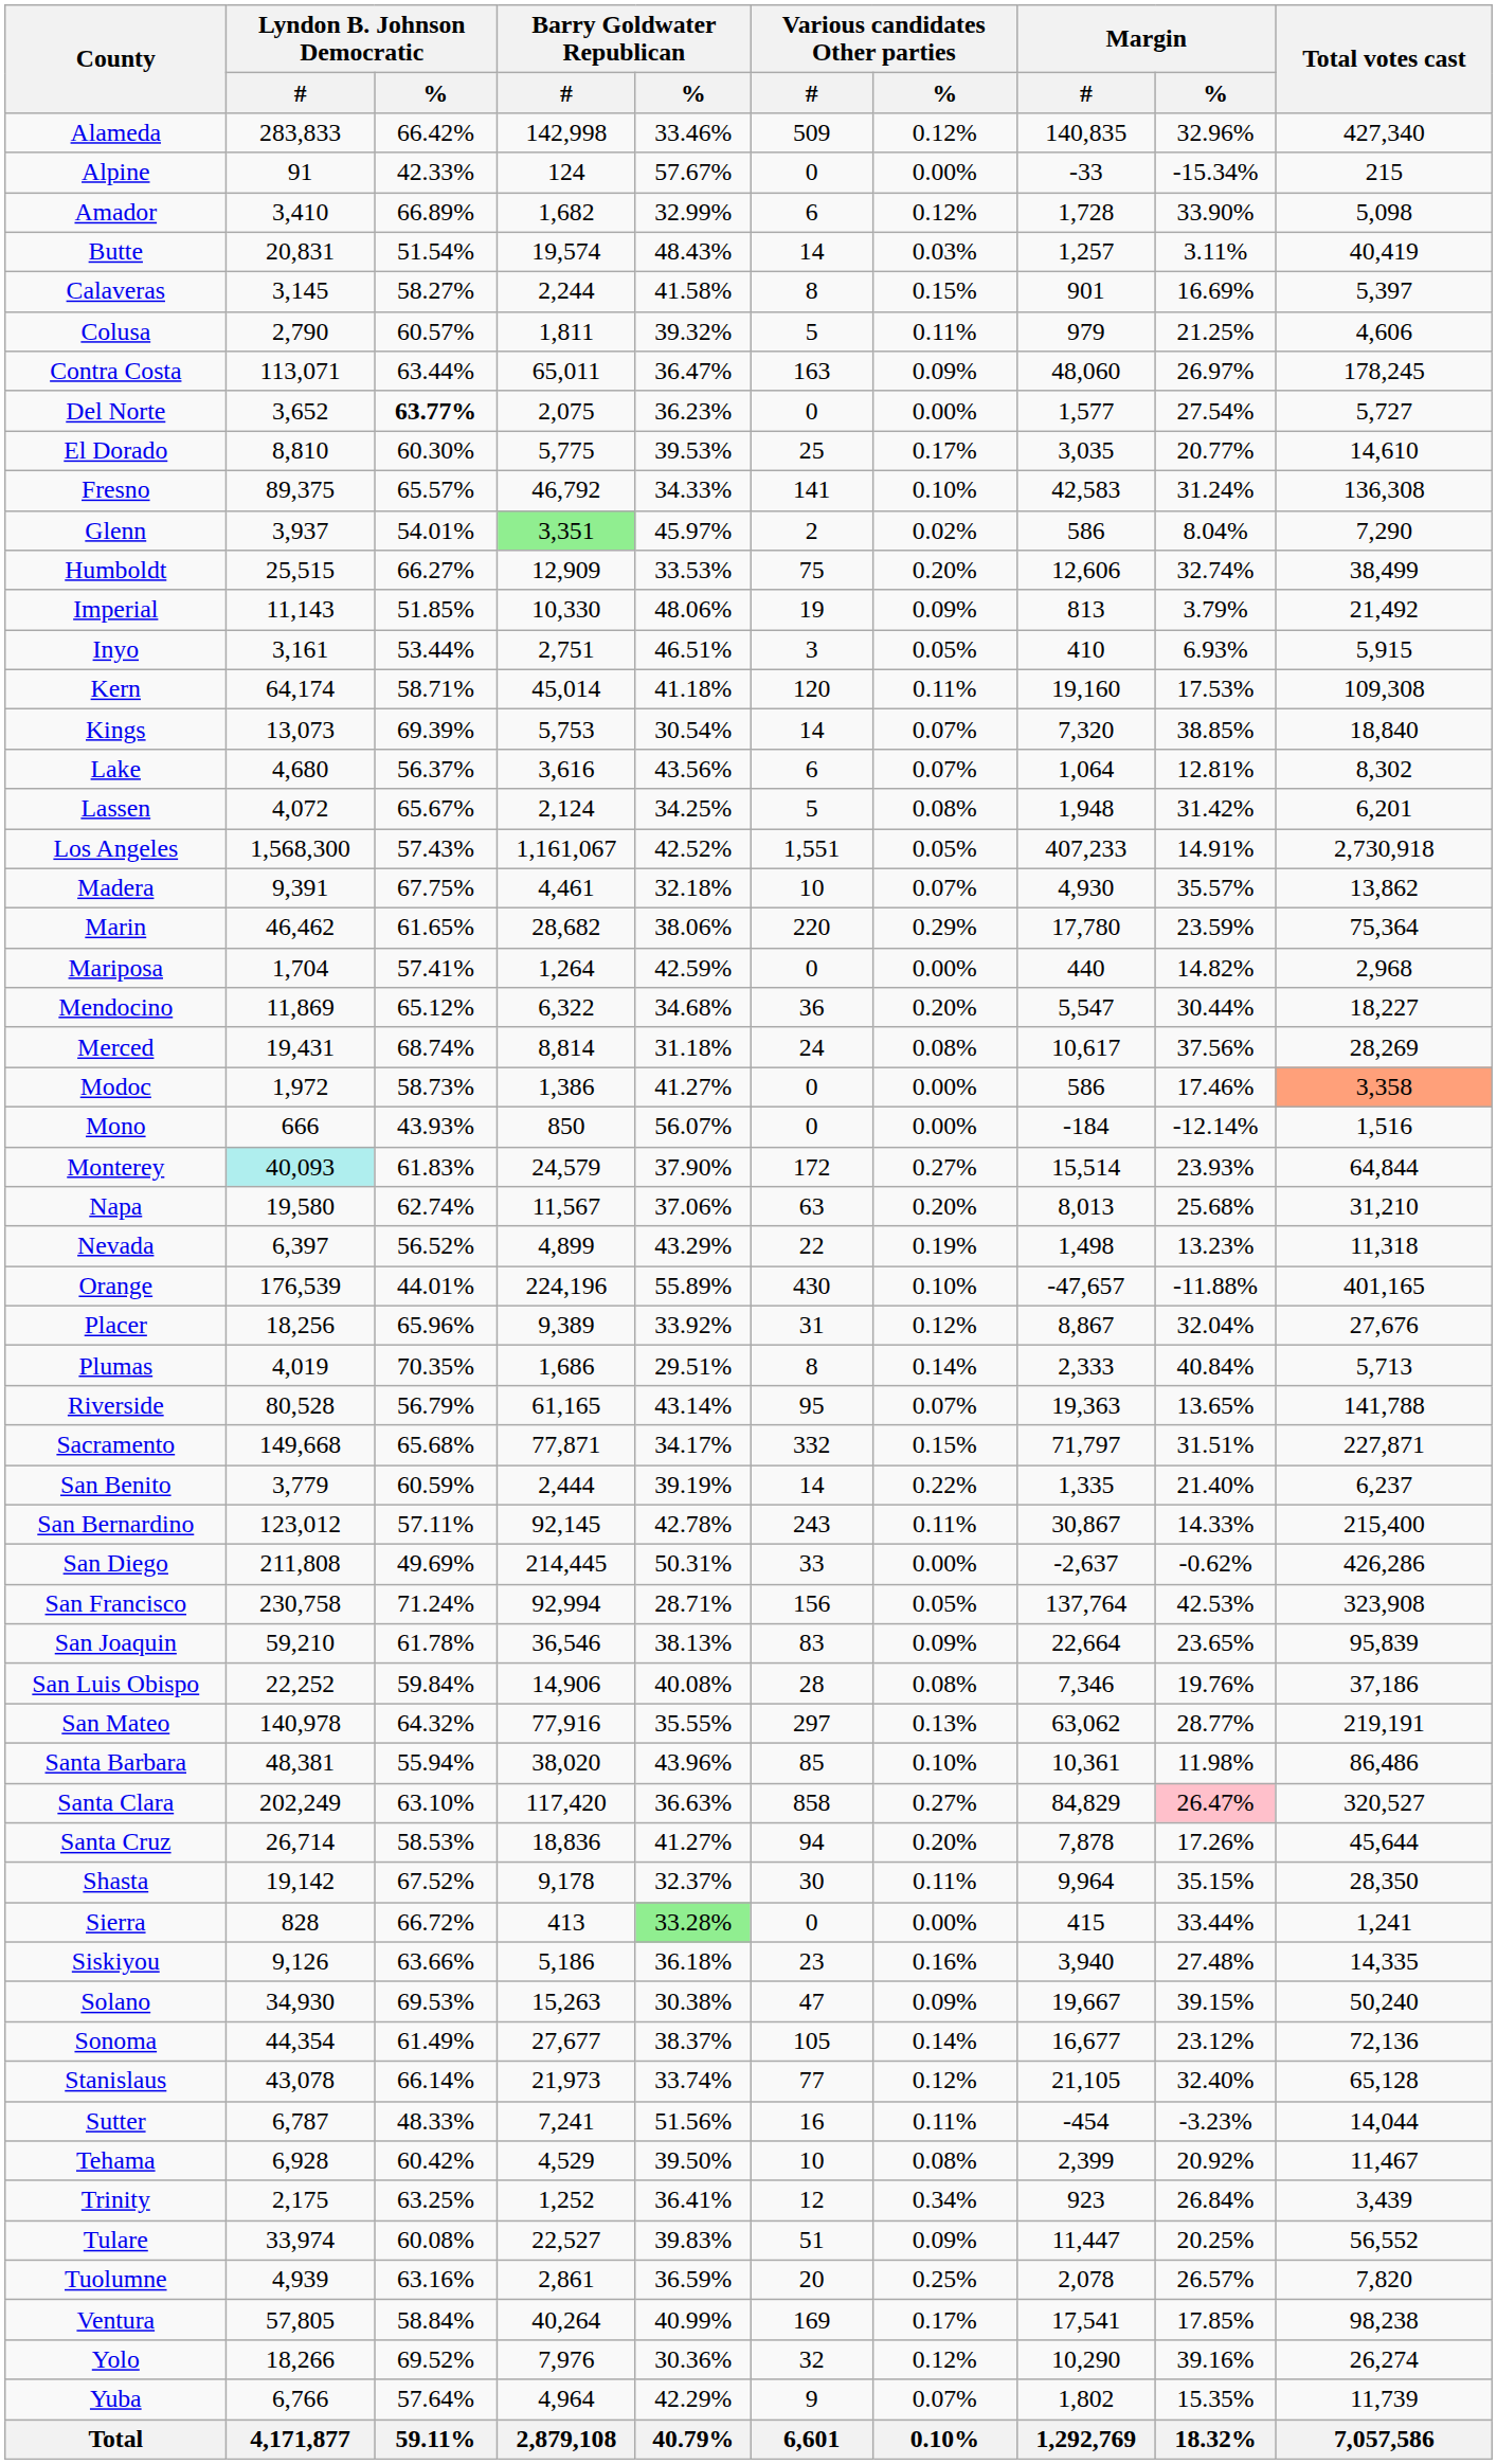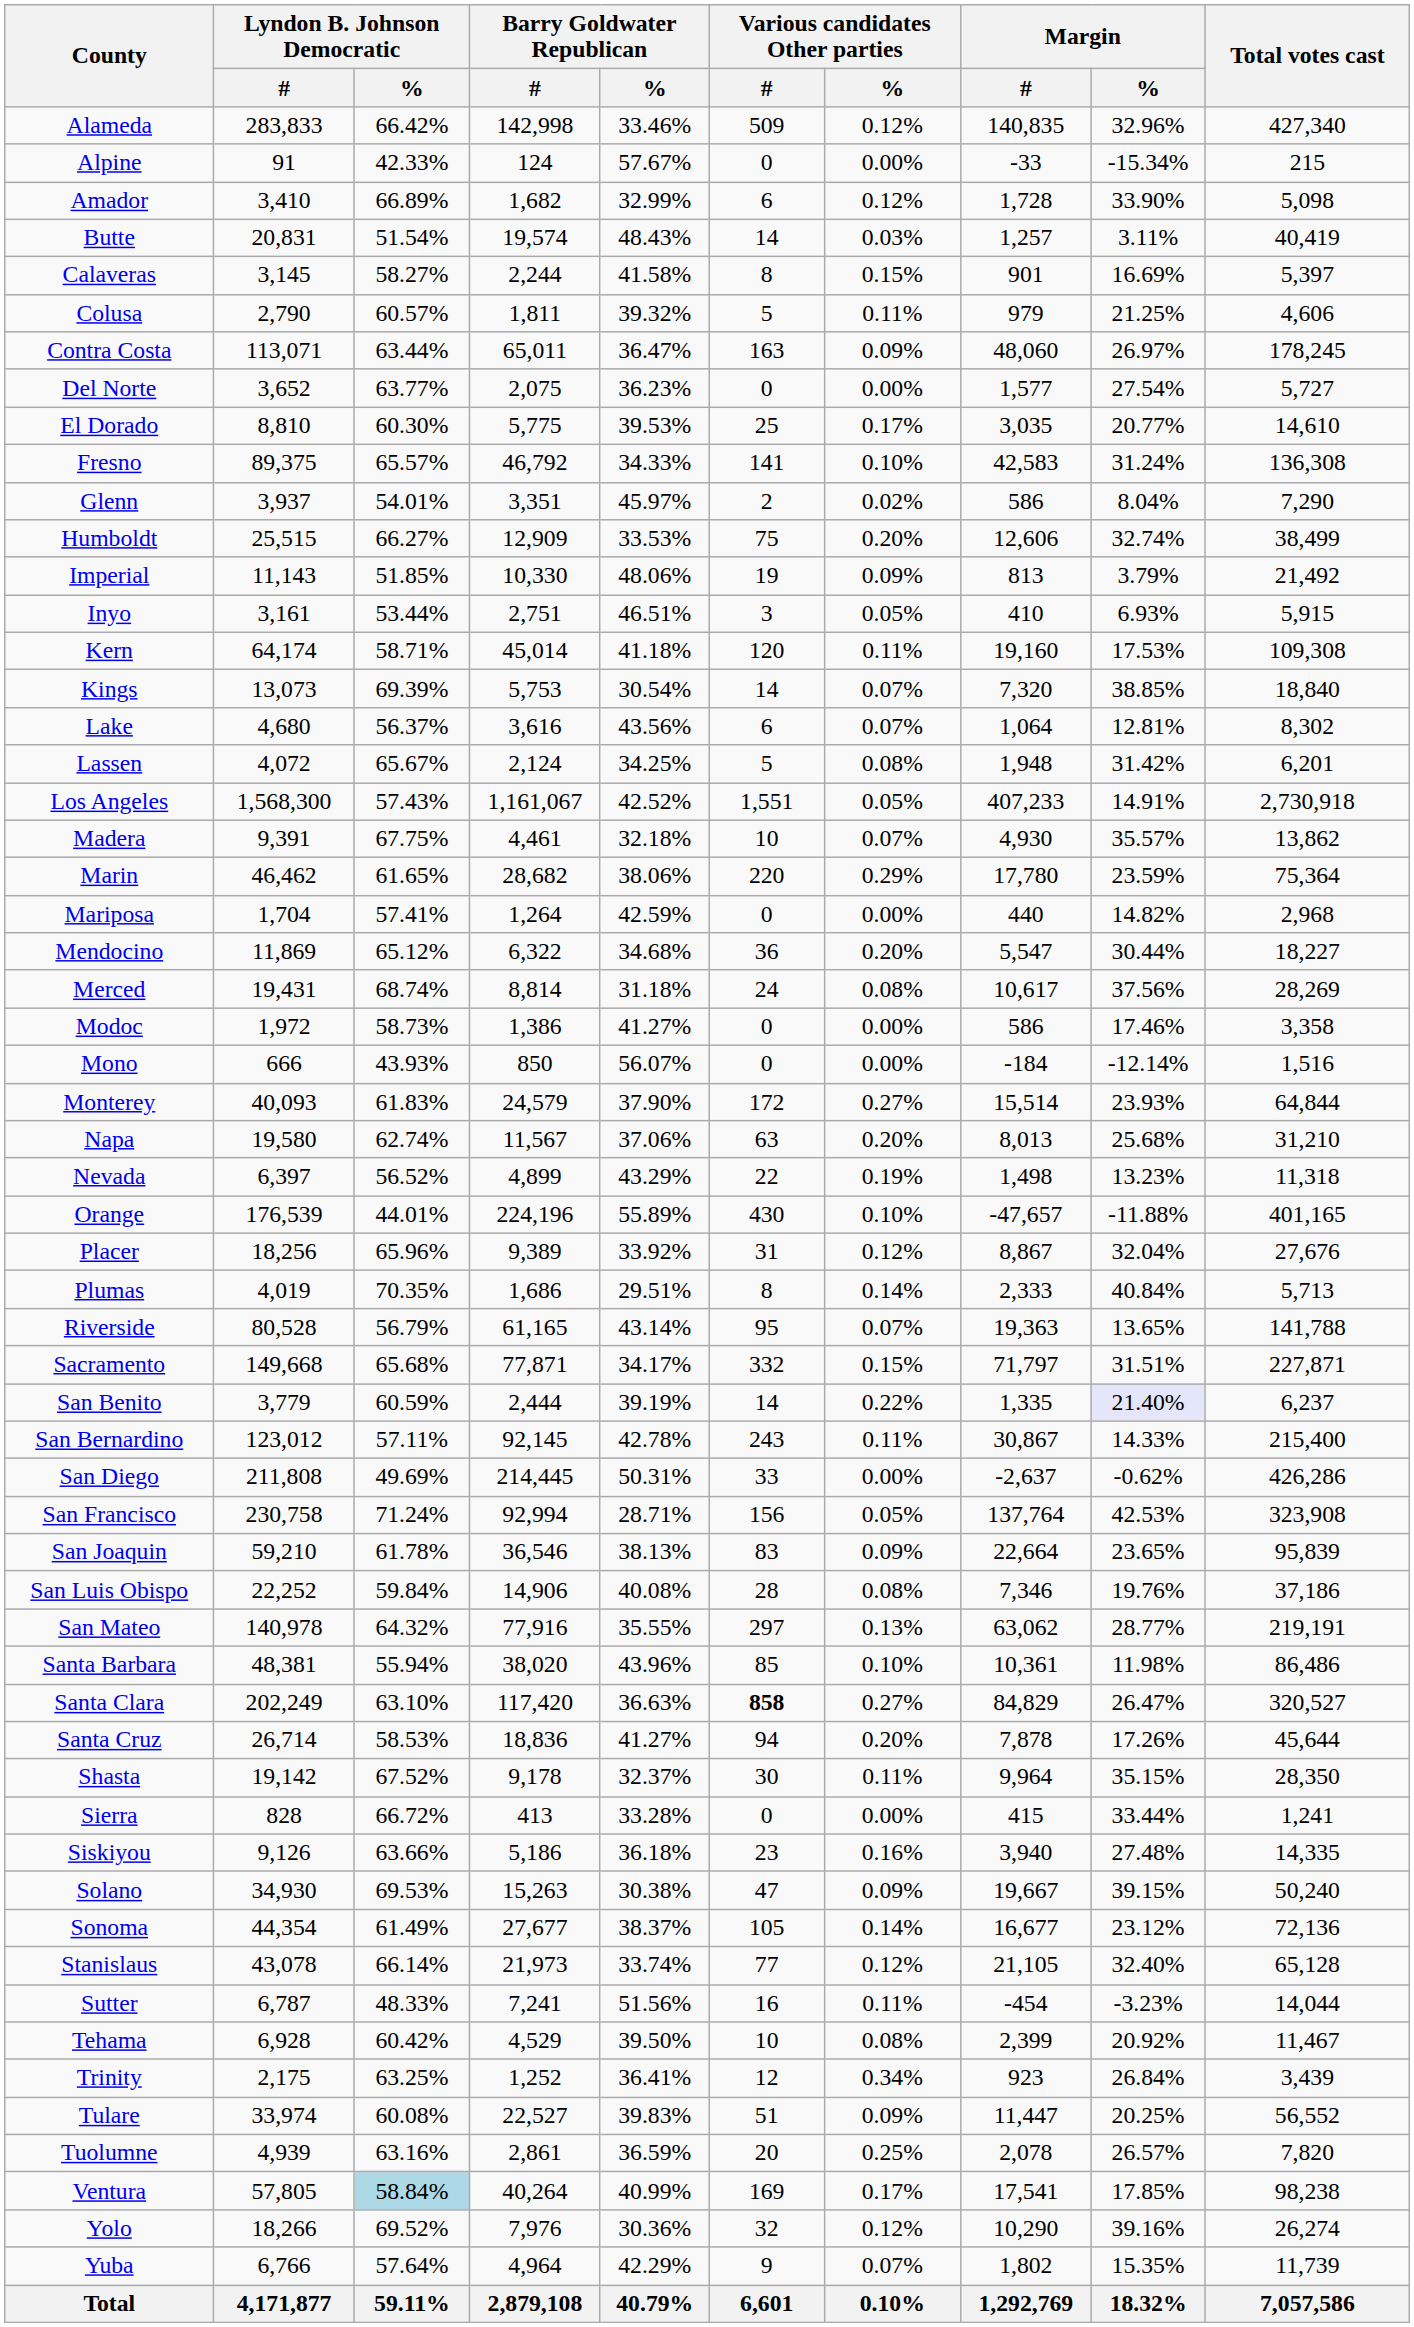Del Norte | Lyndon B. Johnson Democratic / %: bold -> normal
Glenn | Barry Goldwater Republican / #: lightgreen background -> no background
Modoc | Total votes cast: lightsalmon background -> no background
Monterey | Lyndon B. Johnson Democratic / #: paleturquoise background -> no background
San Benito | Margin / %: no background -> lavender background
Santa Clara | Various candidates Other parties / #: normal -> bold
Santa Clara | Margin / %: pink background -> no background
Sierra | Barry Goldwater Republican / %: lightgreen background -> no background
Ventura | Lyndon B. Johnson Democratic / %: no background -> lightblue background
